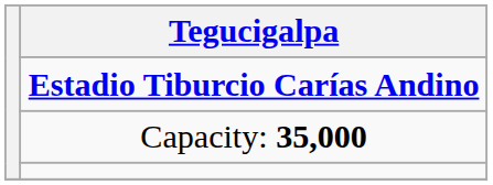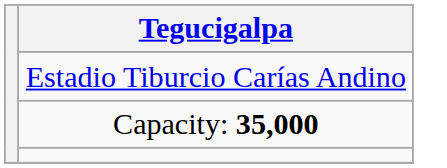row 2 | Tegucigalpa: bold -> normal
